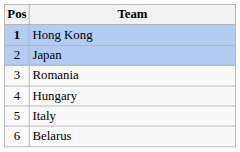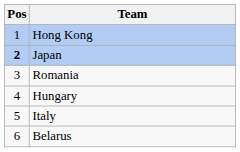Hong Kong | Pos: bold -> normal
Japan | Pos: normal -> bold
